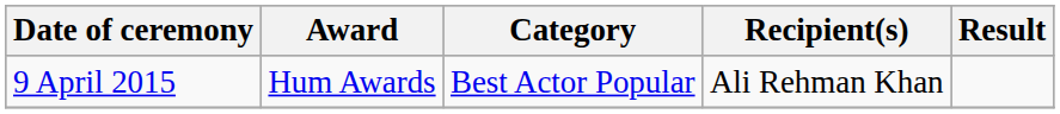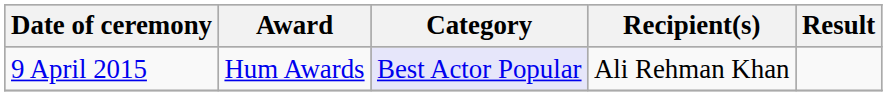9 April 2015 | Category: no background -> lavender background
